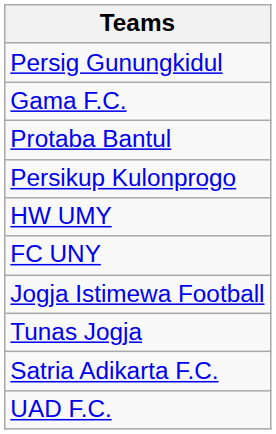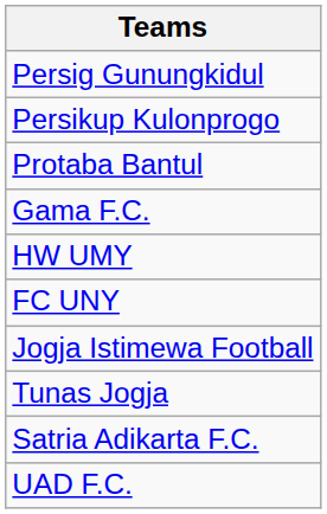row 3 | column 1: Gama F.C. -> Persikup Kulonprogo
row 5 | column 1: Persikup Kulonprogo -> Gama F.C.
